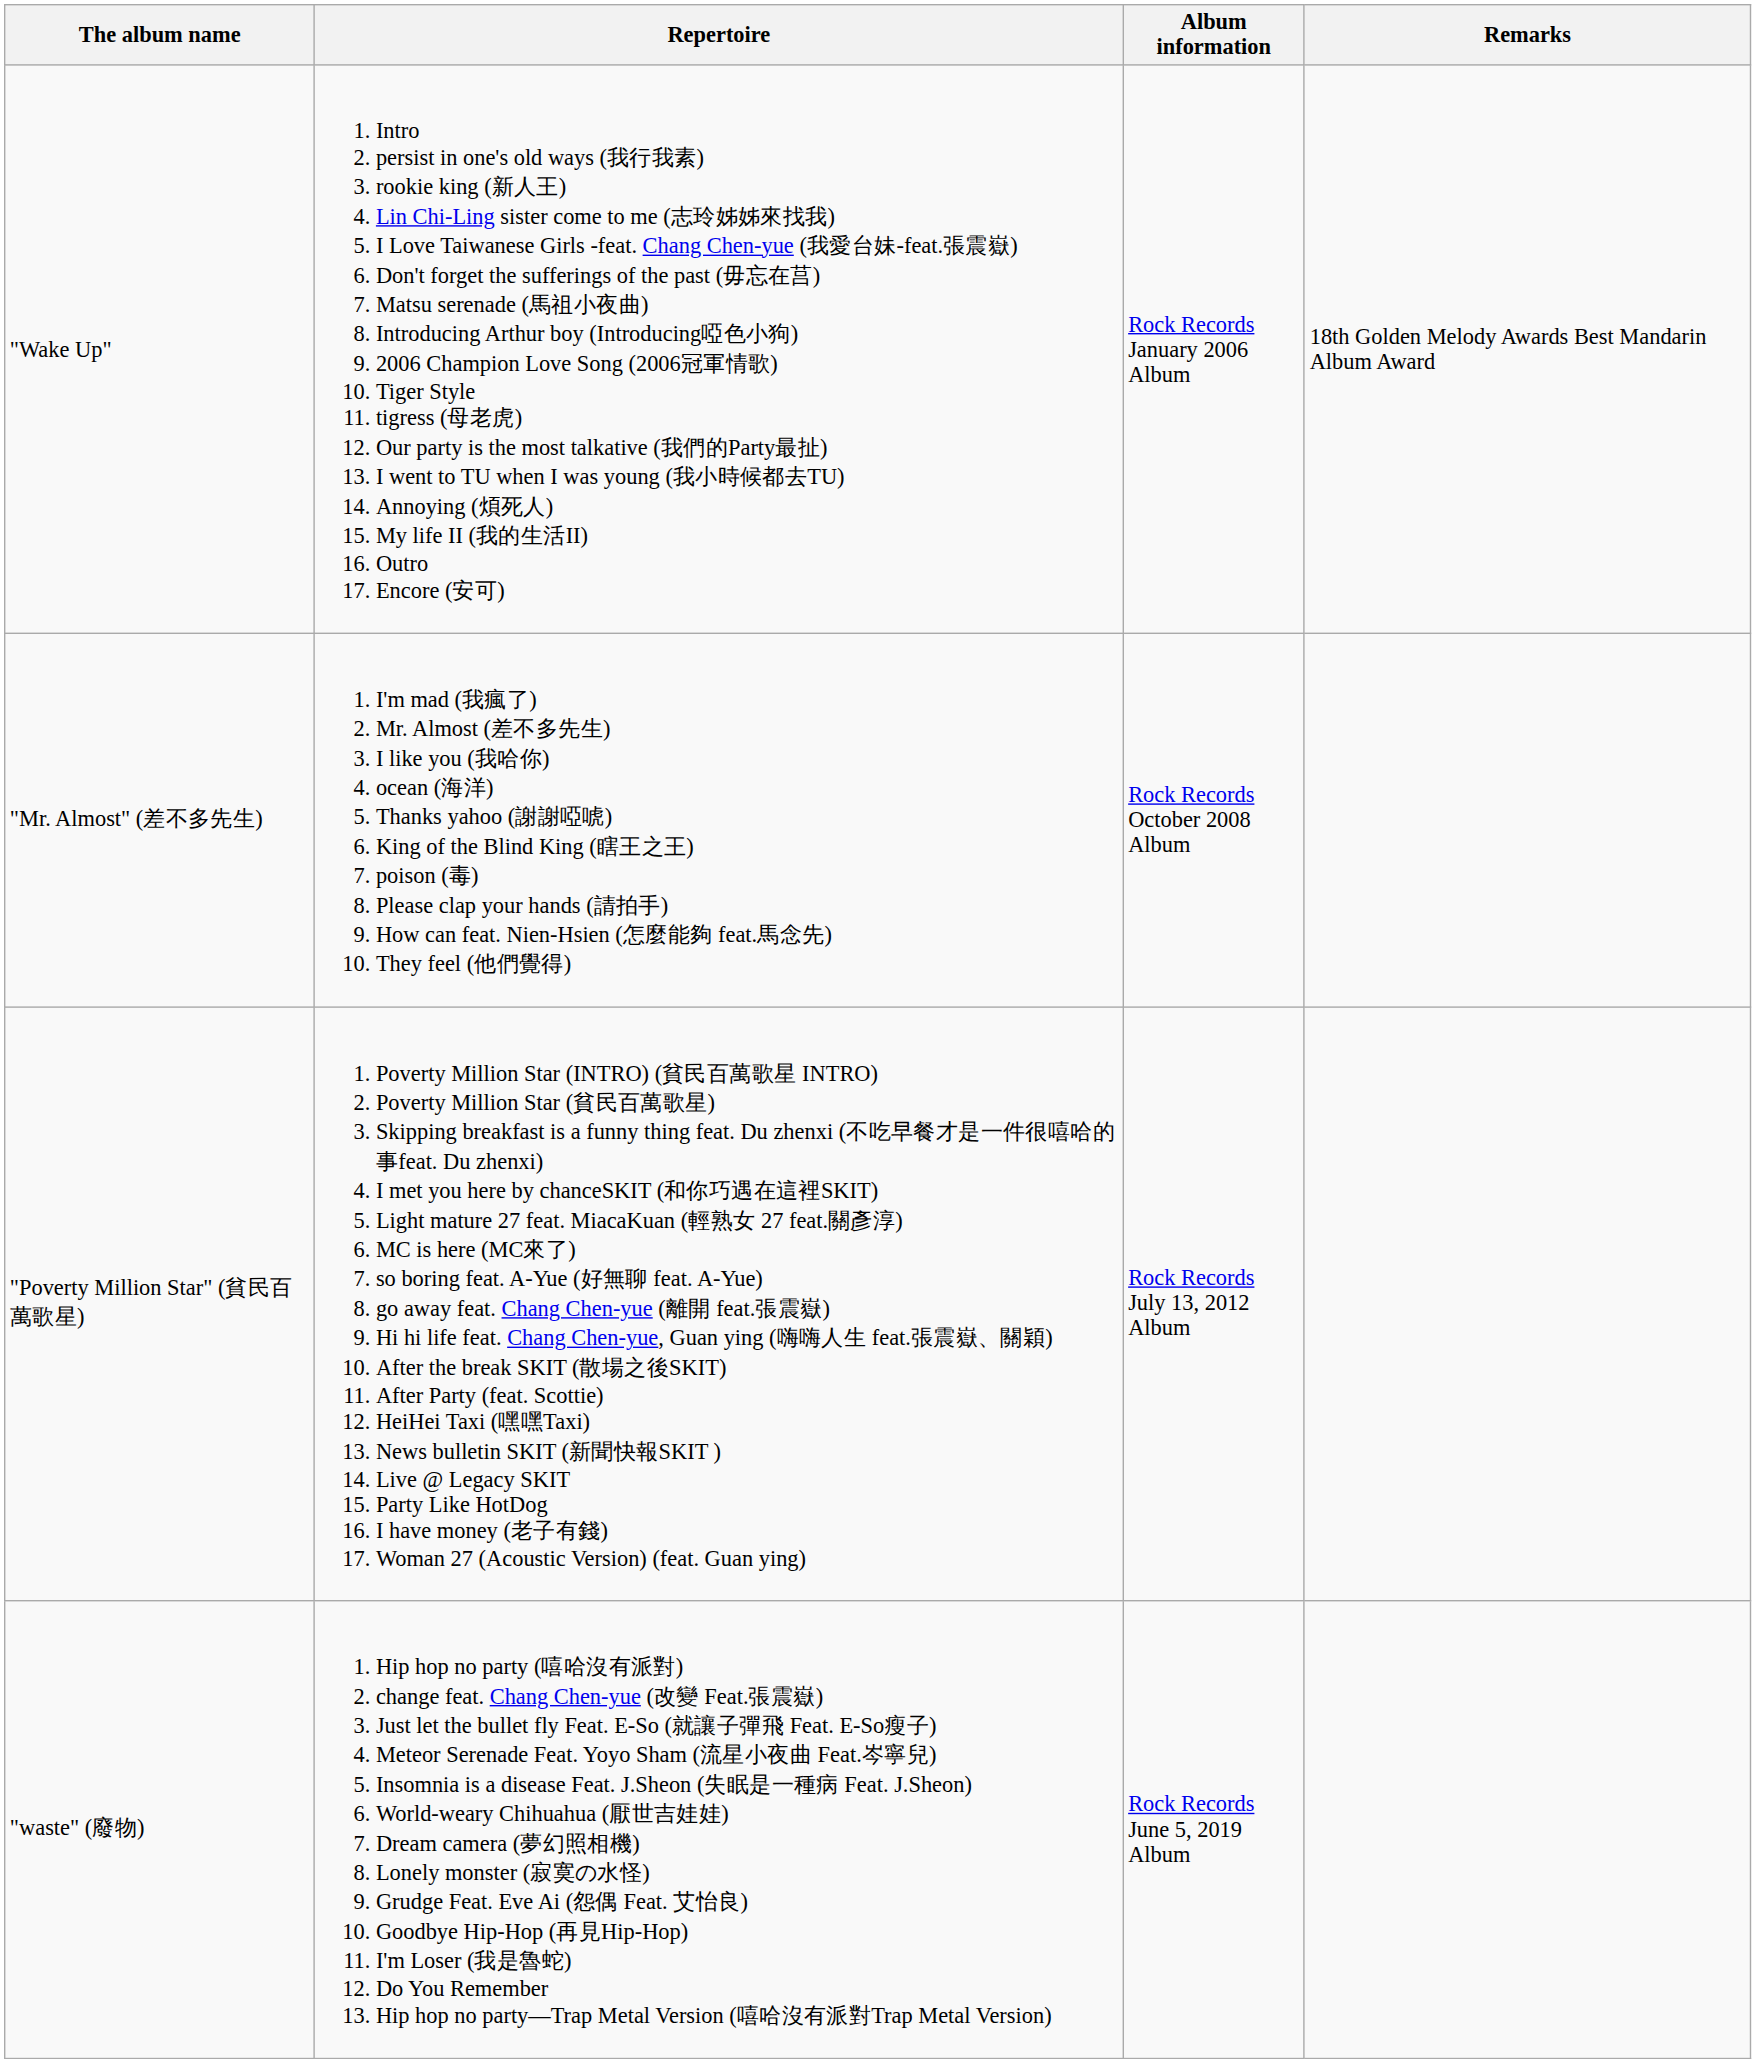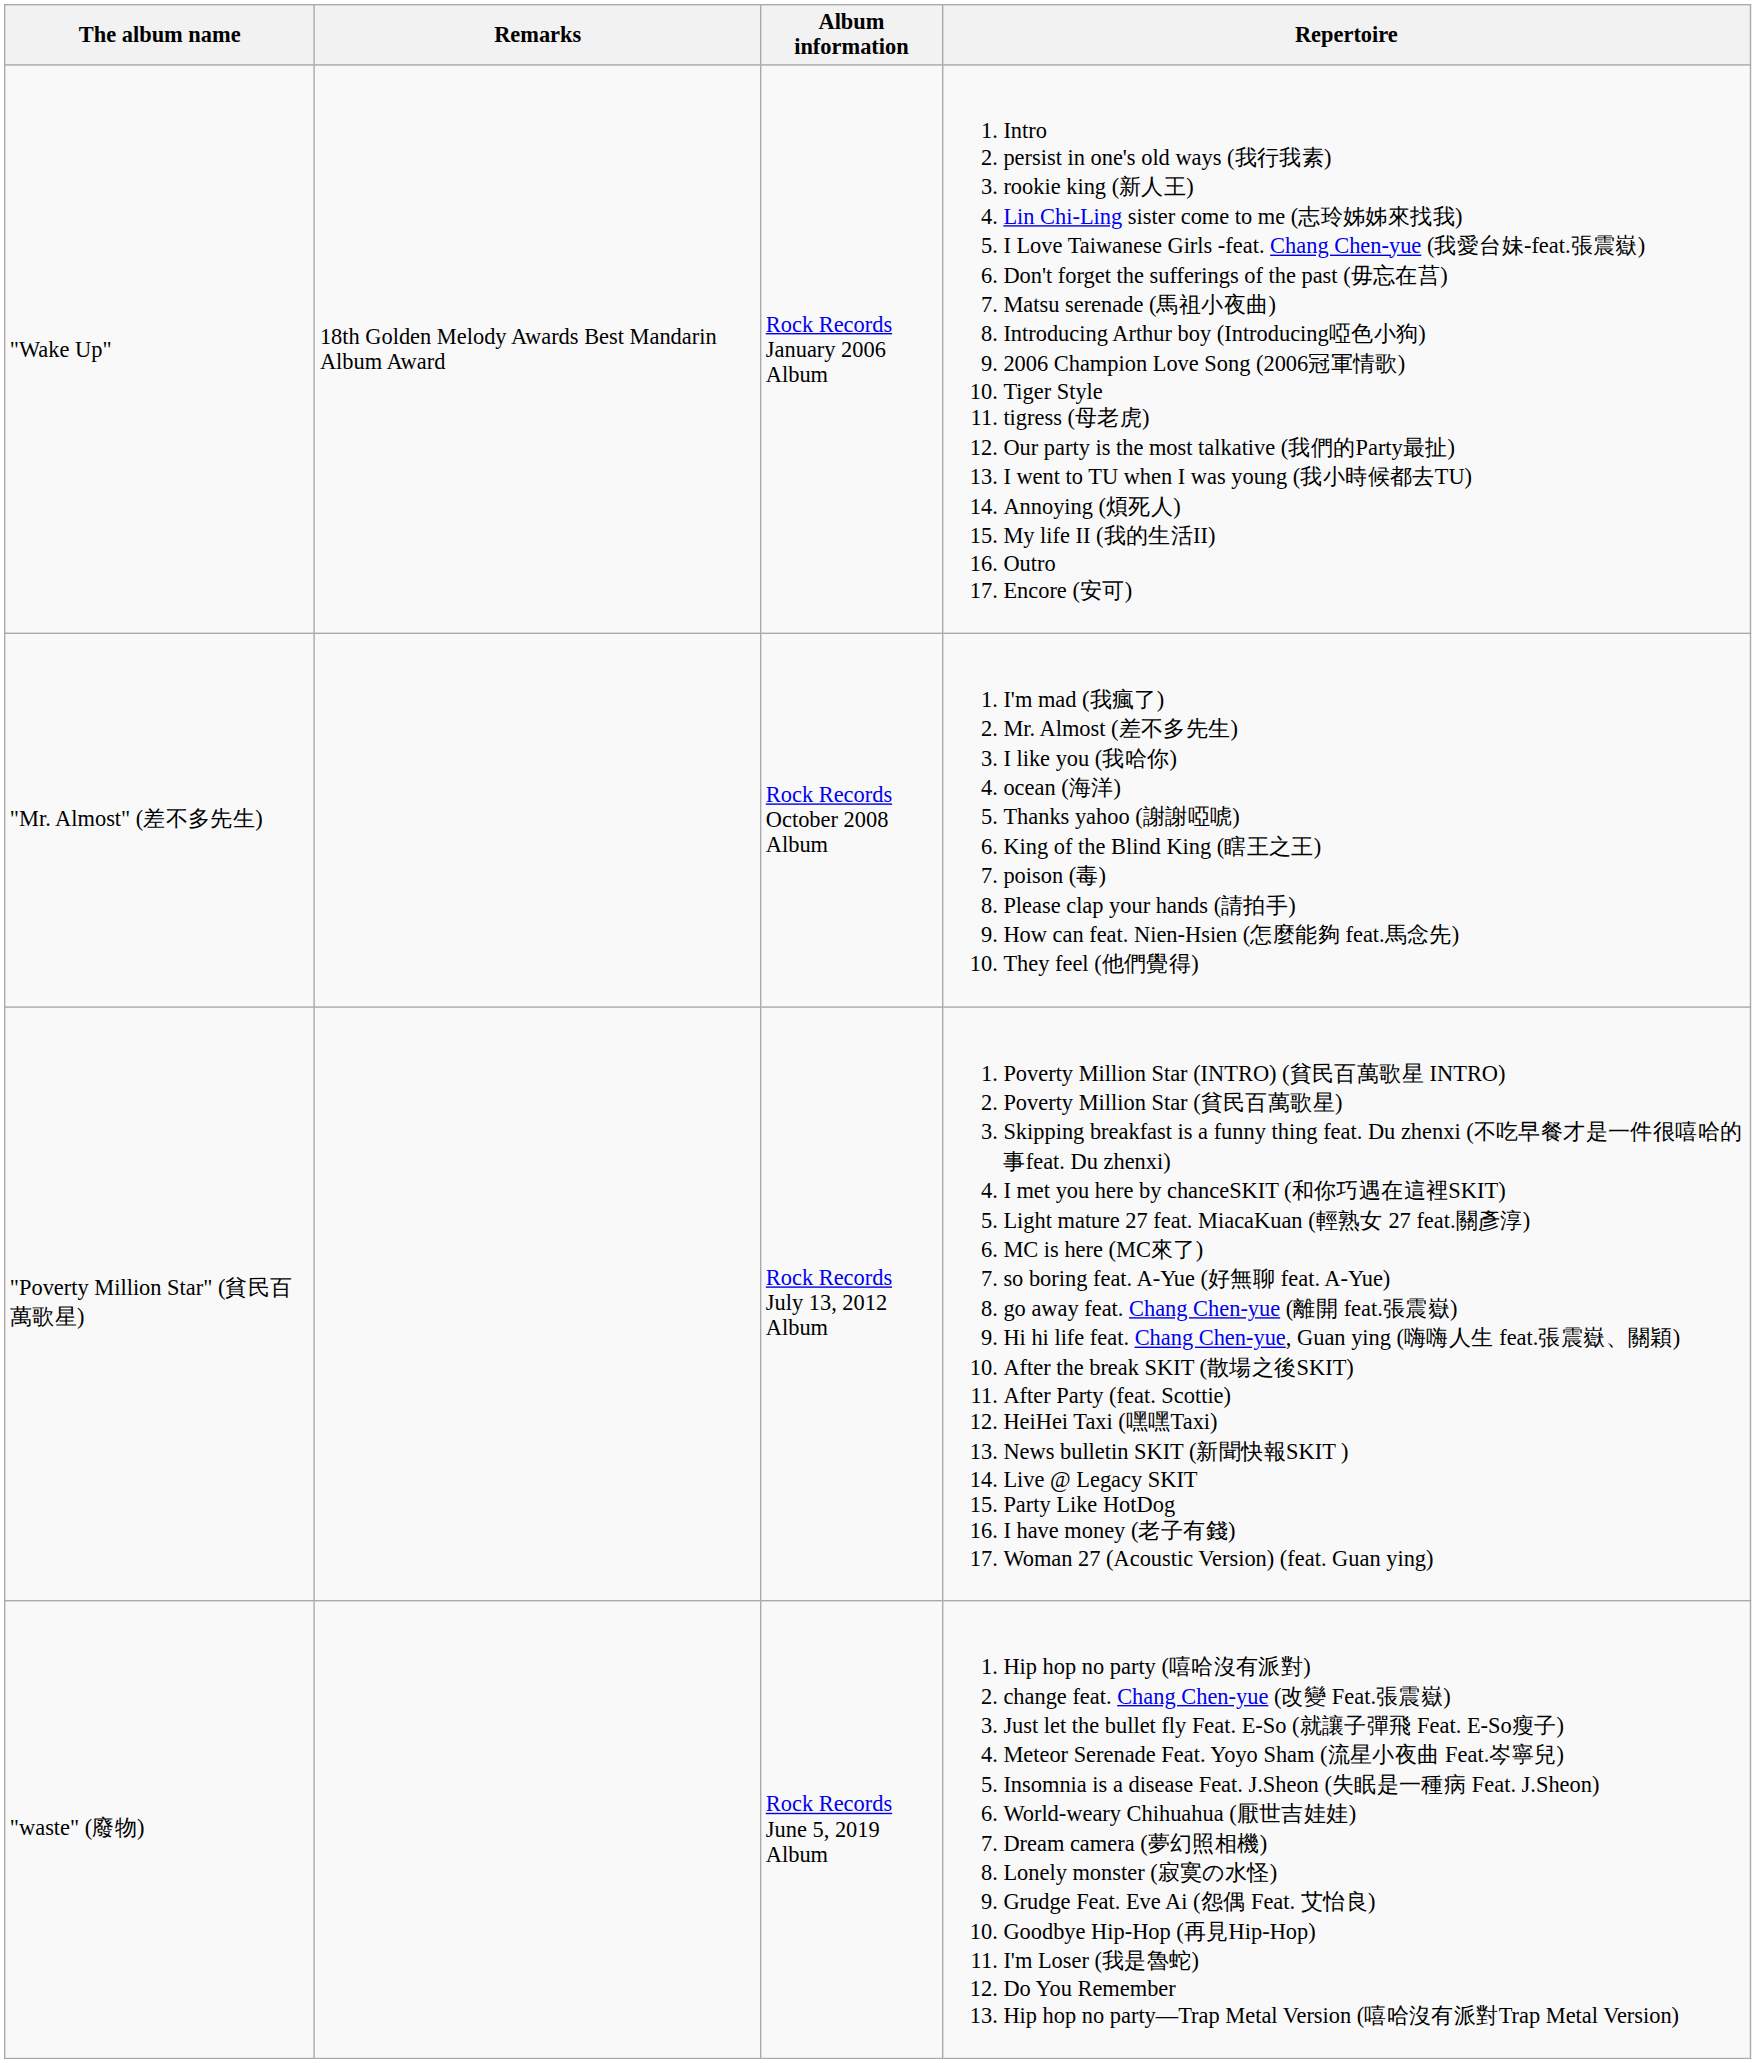columns swapped: Repertoire <-> Remarks
